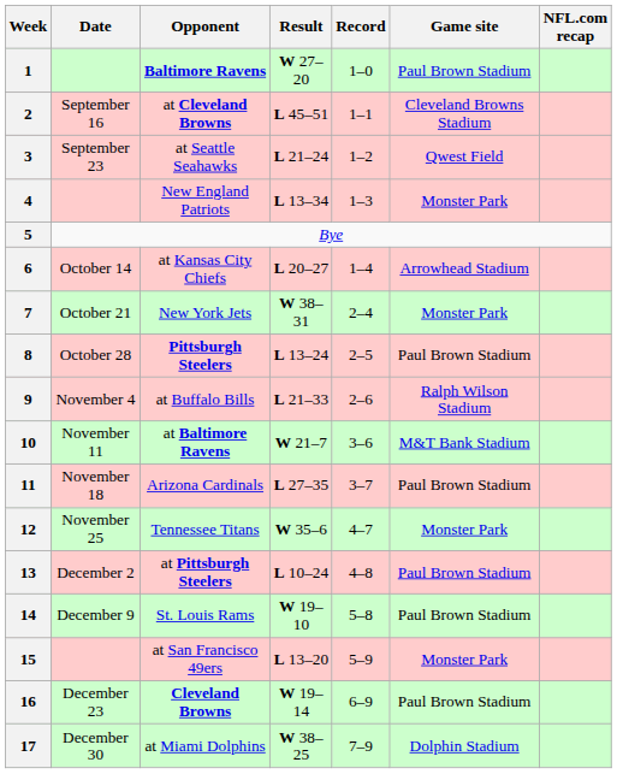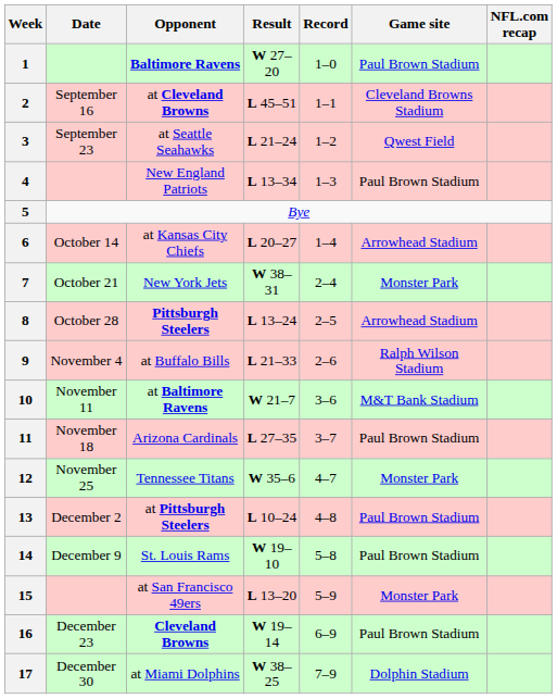4 | Game site: Monster Park -> Paul Brown Stadium
8 | Game site: Paul Brown Stadium -> Arrowhead Stadium
